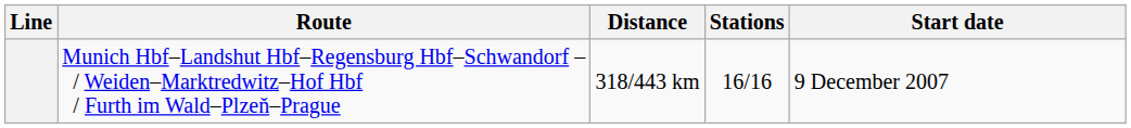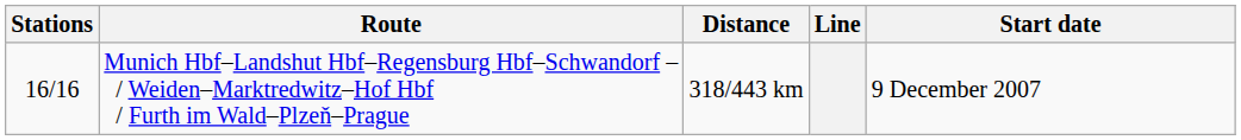columns swapped: Line <-> Stations
